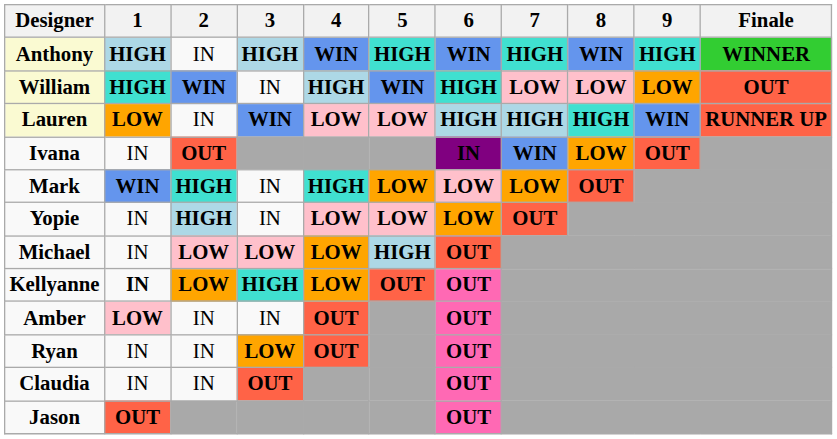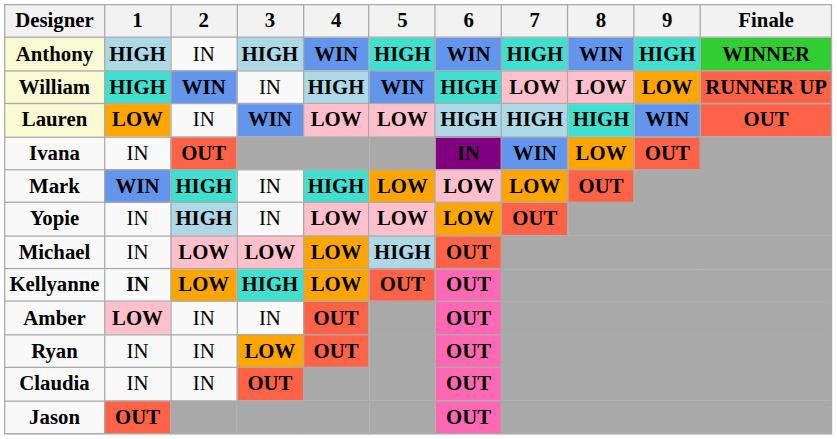William | Finale: OUT -> RUNNER UP
Lauren | Finale: RUNNER UP -> OUT
